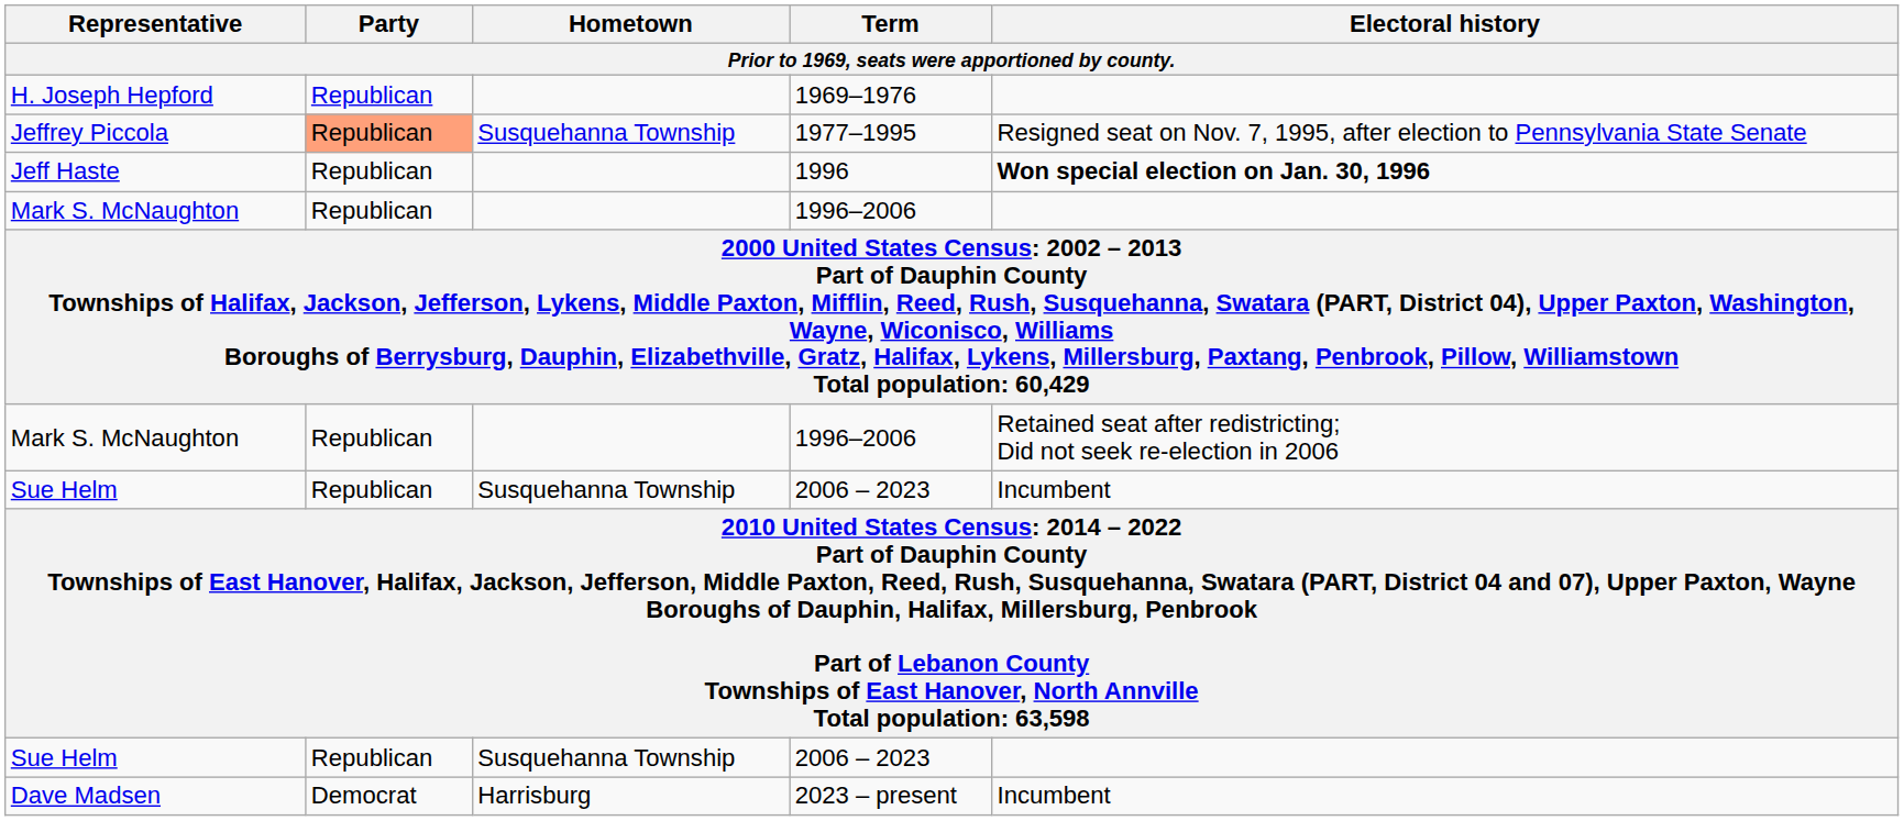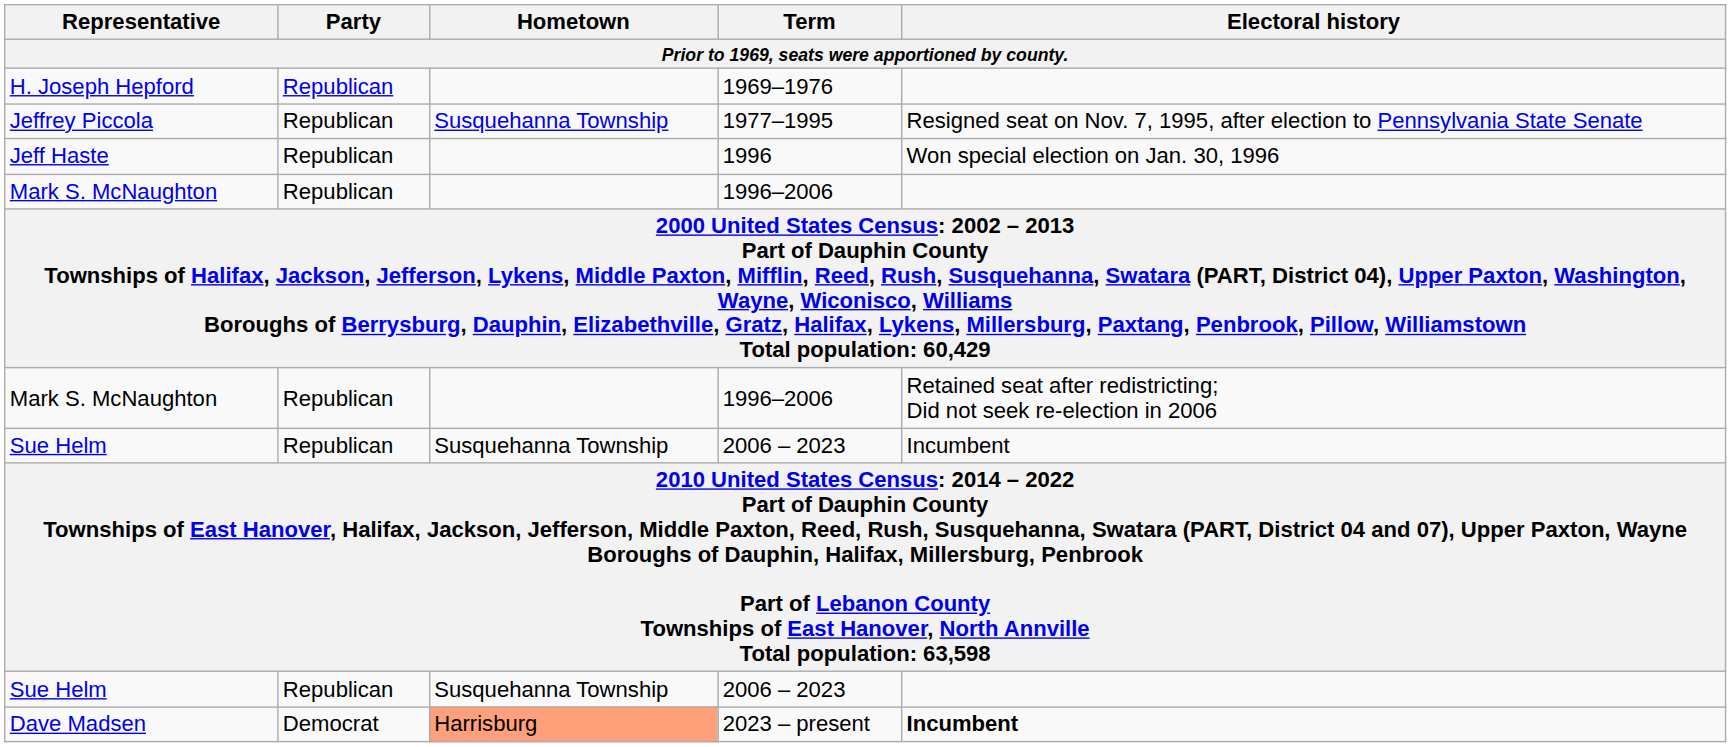Jeffrey Piccola | Party: lightsalmon background -> no background
Jeff Haste | Electoral history: bold -> normal
Dave Madsen | Hometown: no background -> lightsalmon background
Dave Madsen | Electoral history: normal -> bold
